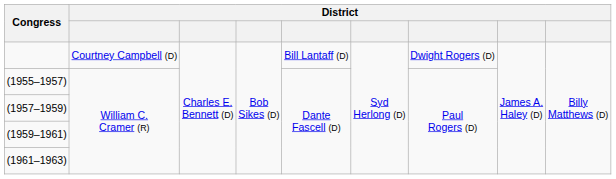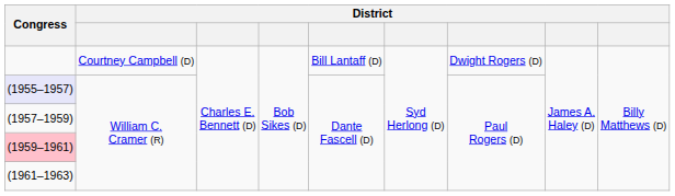(1955–1957) | Congress: no background -> lavender background
(1959–1961) | Congress: no background -> pink background
